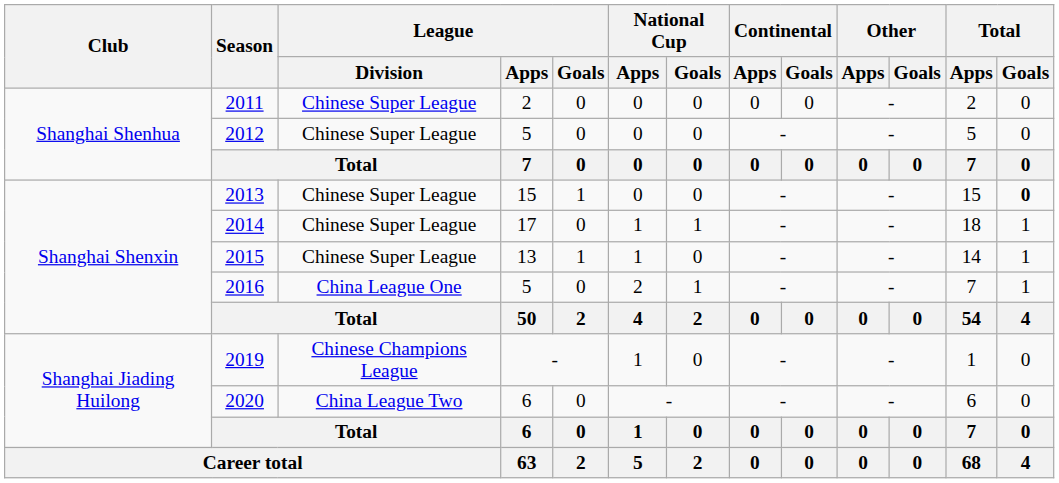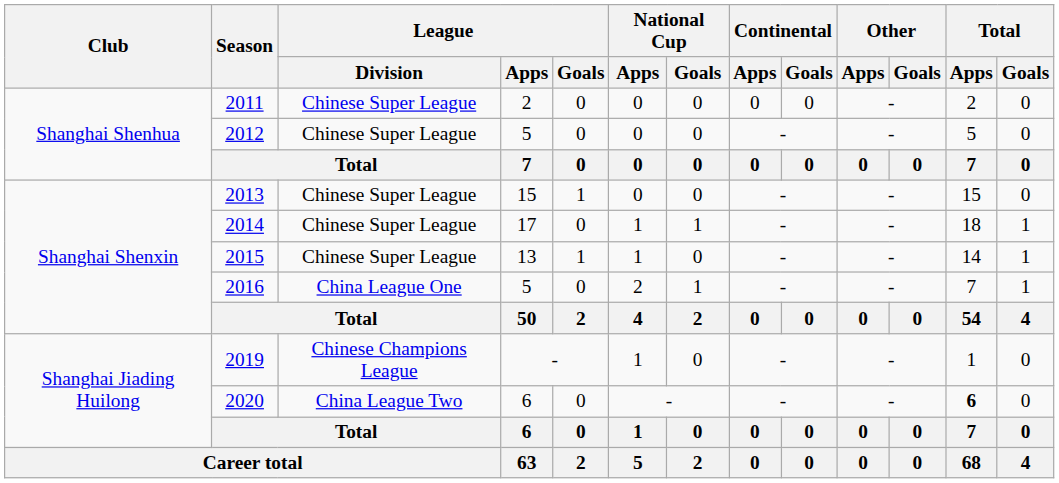2013 | Total / Goals: bold -> normal
2020 | Total / Apps: normal -> bold
